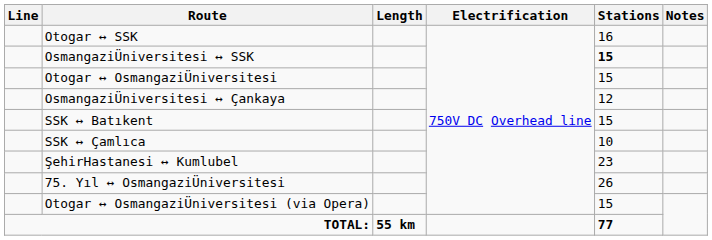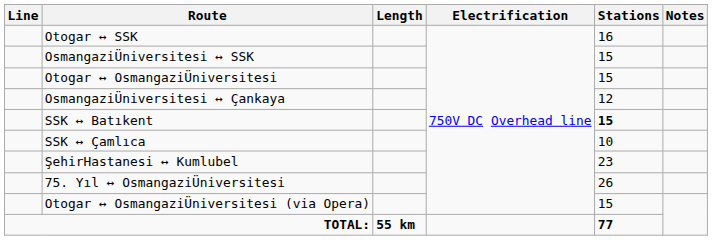OsmangaziÜniversitesi ↔ SSK | Stations: bold -> normal
SSK ↔ Batıkent | Stations: normal -> bold
